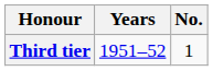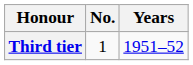columns swapped: No. <-> Years
